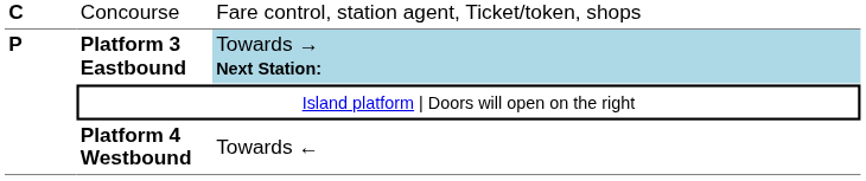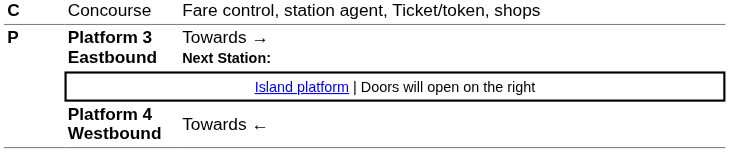Platform 3 Eastbound | column 3: lightblue background -> no background
